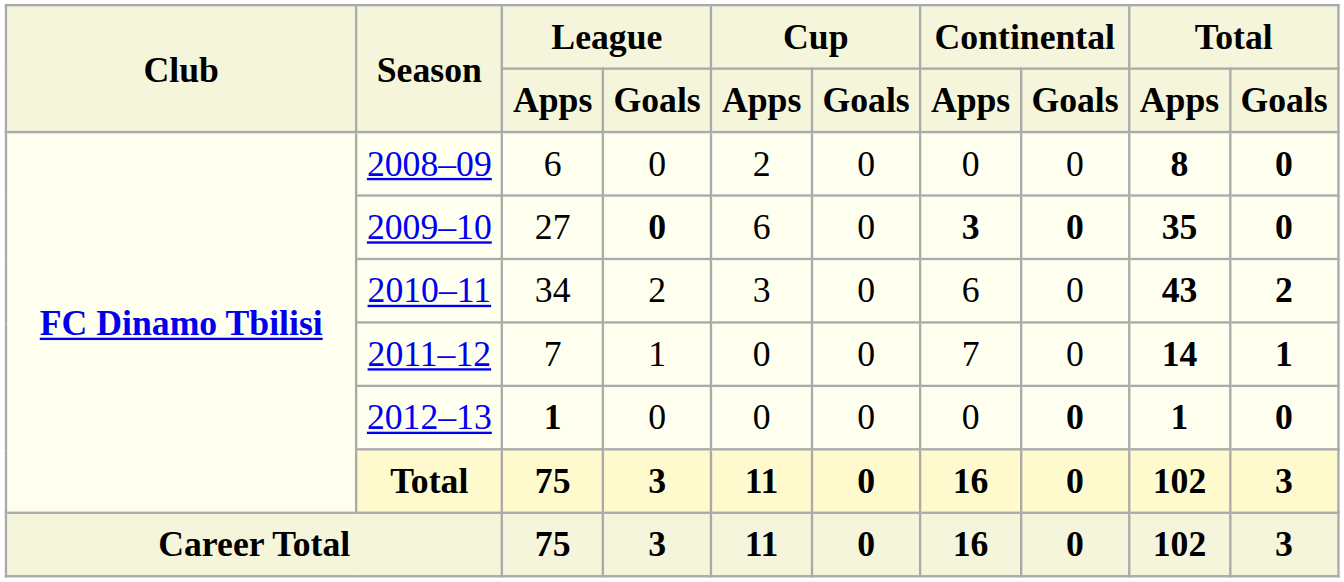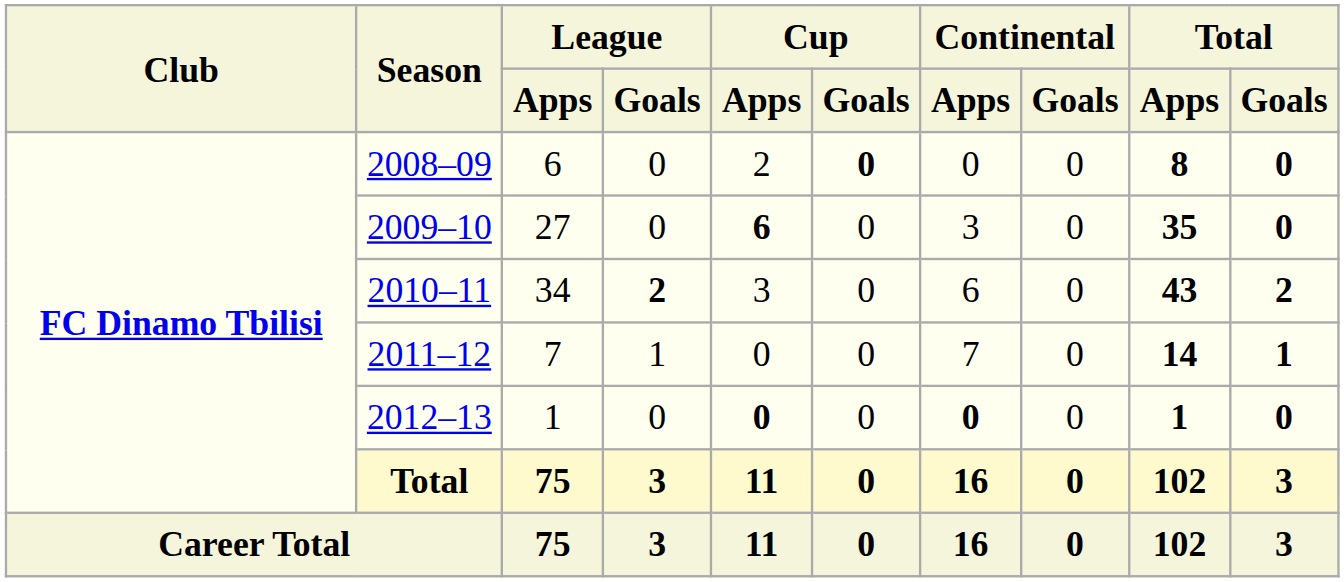2008–09 | Cup / Goals: normal -> bold
2009–10 | League / Goals: bold -> normal
2009–10 | Cup / Apps: normal -> bold
2009–10 | Continental / Apps: bold -> normal
2009–10 | Continental / Goals: bold -> normal
2010–11 | League / Goals: normal -> bold
2012–13 | League / Apps: bold -> normal
2012–13 | Cup / Apps: normal -> bold
2012–13 | Continental / Apps: normal -> bold
2012–13 | Continental / Goals: bold -> normal
